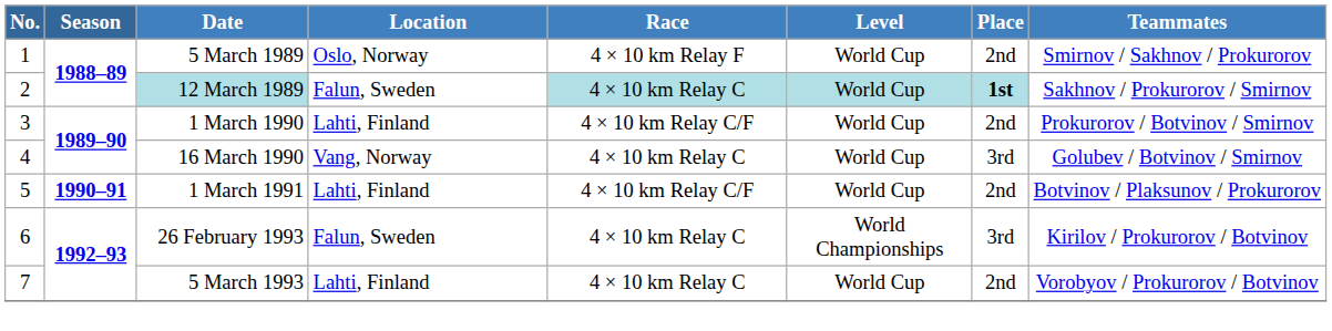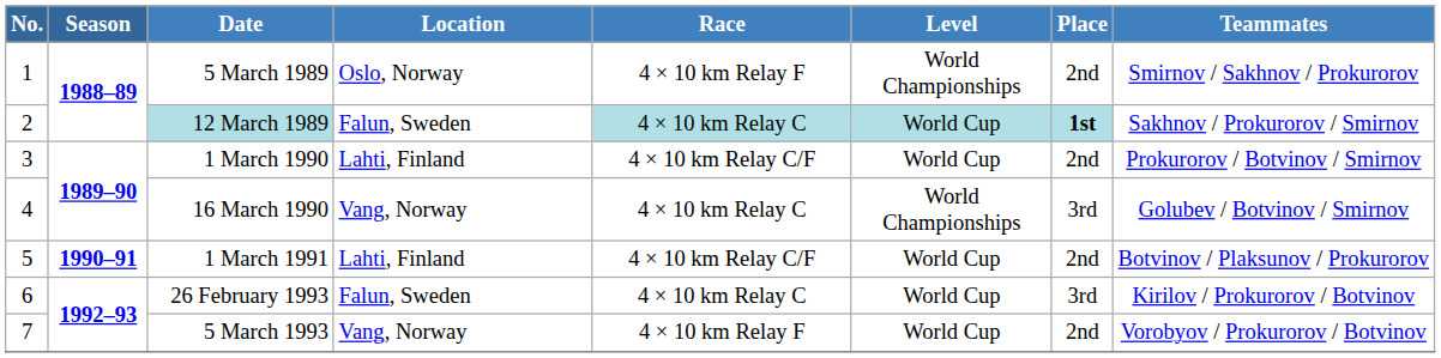5 March 1989 | Level: World Cup -> World Championships
16 March 1990 | Level: World Cup -> World Championships
26 February 1993 | Level: World Championships -> World Cup
5 March 1993 | Location: Lahti, Finland -> Vang, Norway
5 March 1993 | Race: 4 × 10 km Relay C -> 4 × 10 km Relay F
